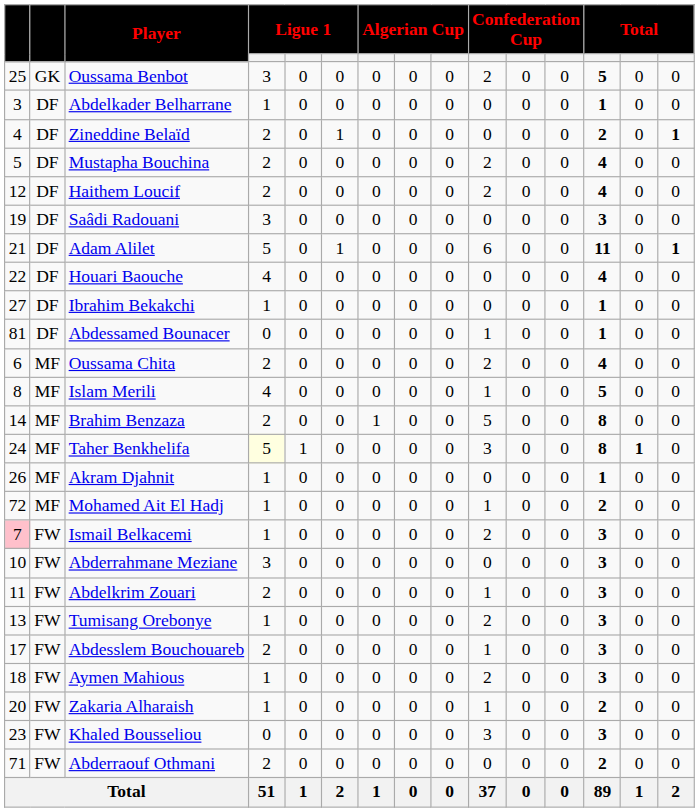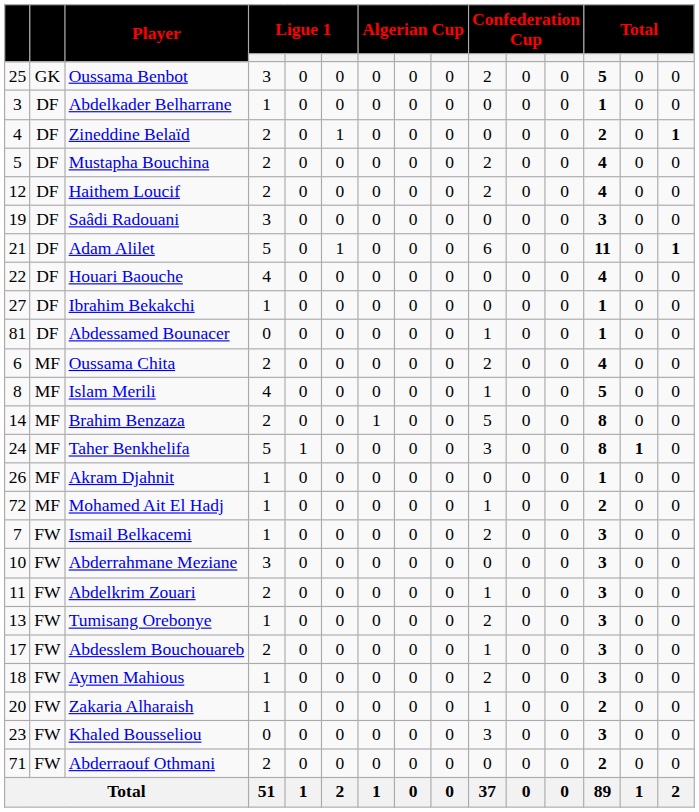Taher Benkhelifa | column 4: lightyellow background -> no background
Ismail Belkacemi | column 1: pink background -> no background
